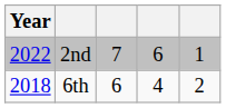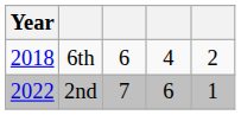rows swapped: 6th <-> 2nd
